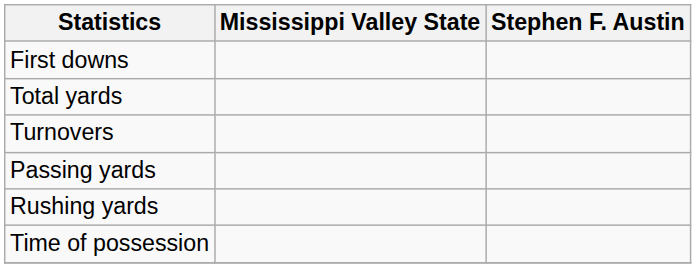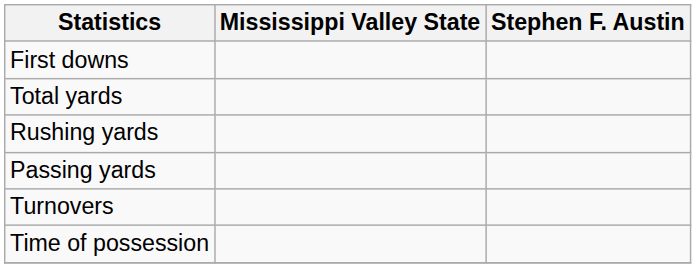rows swapped: Rushing yards <-> Turnovers
